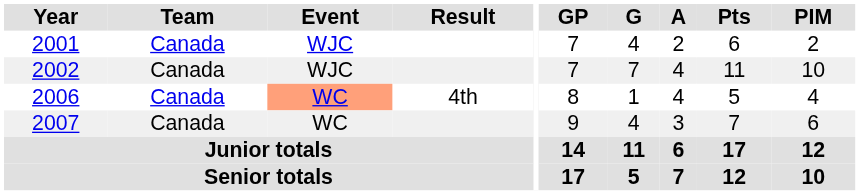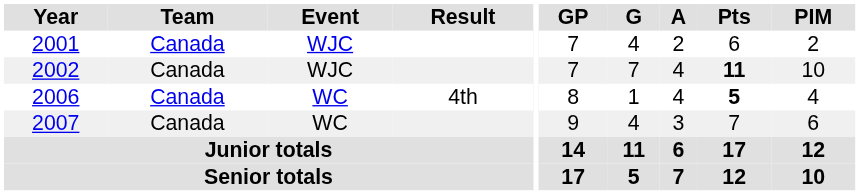2002 | Pts: normal -> bold
2006 | Event: lightsalmon background -> no background
2006 | Pts: normal -> bold
